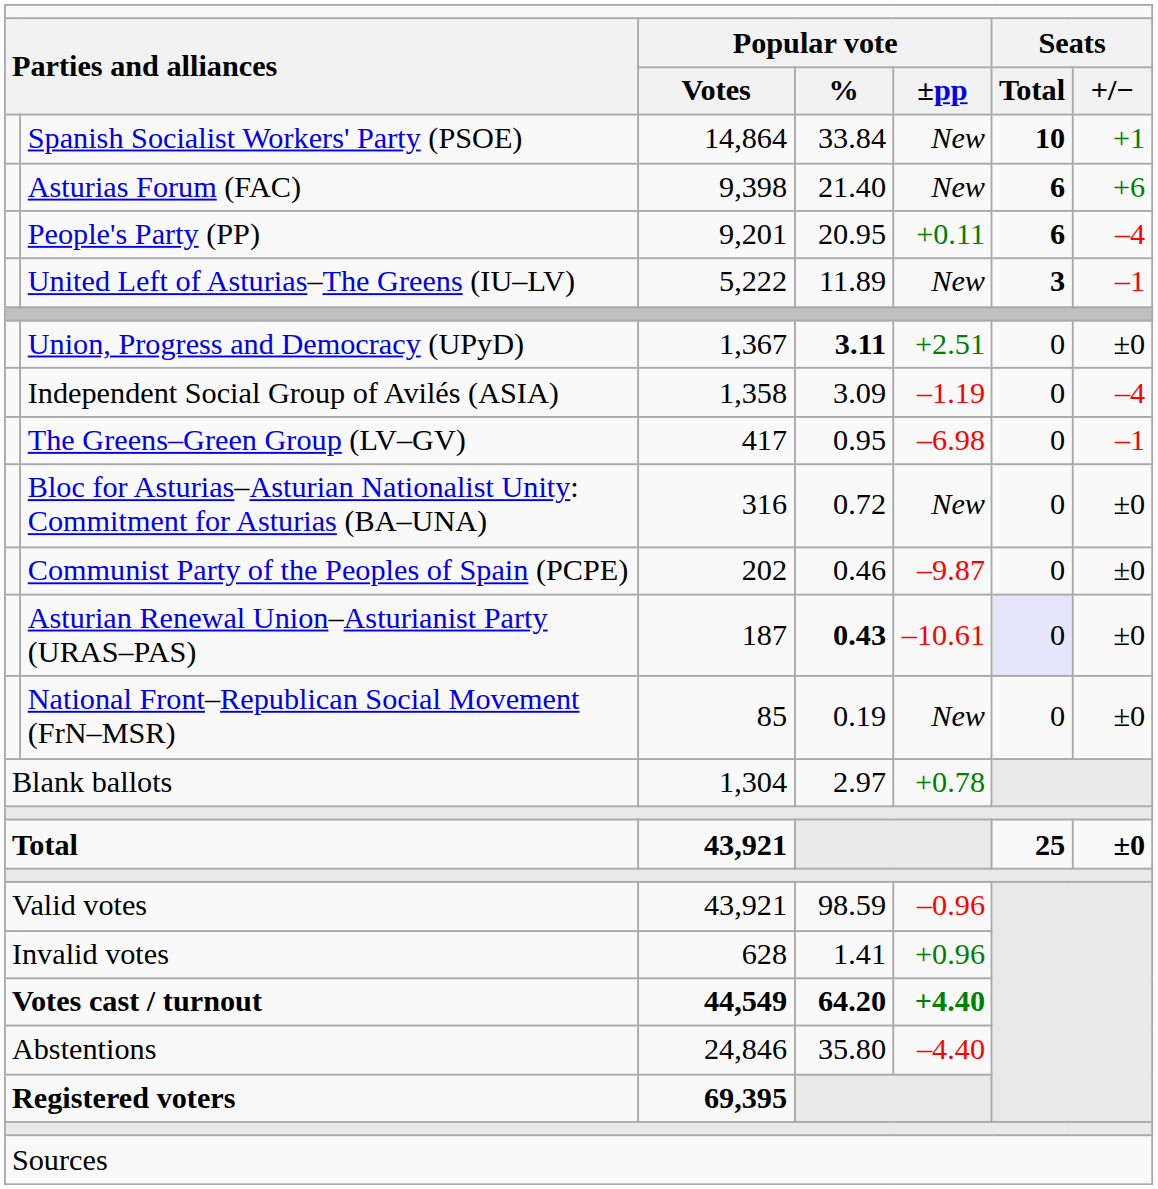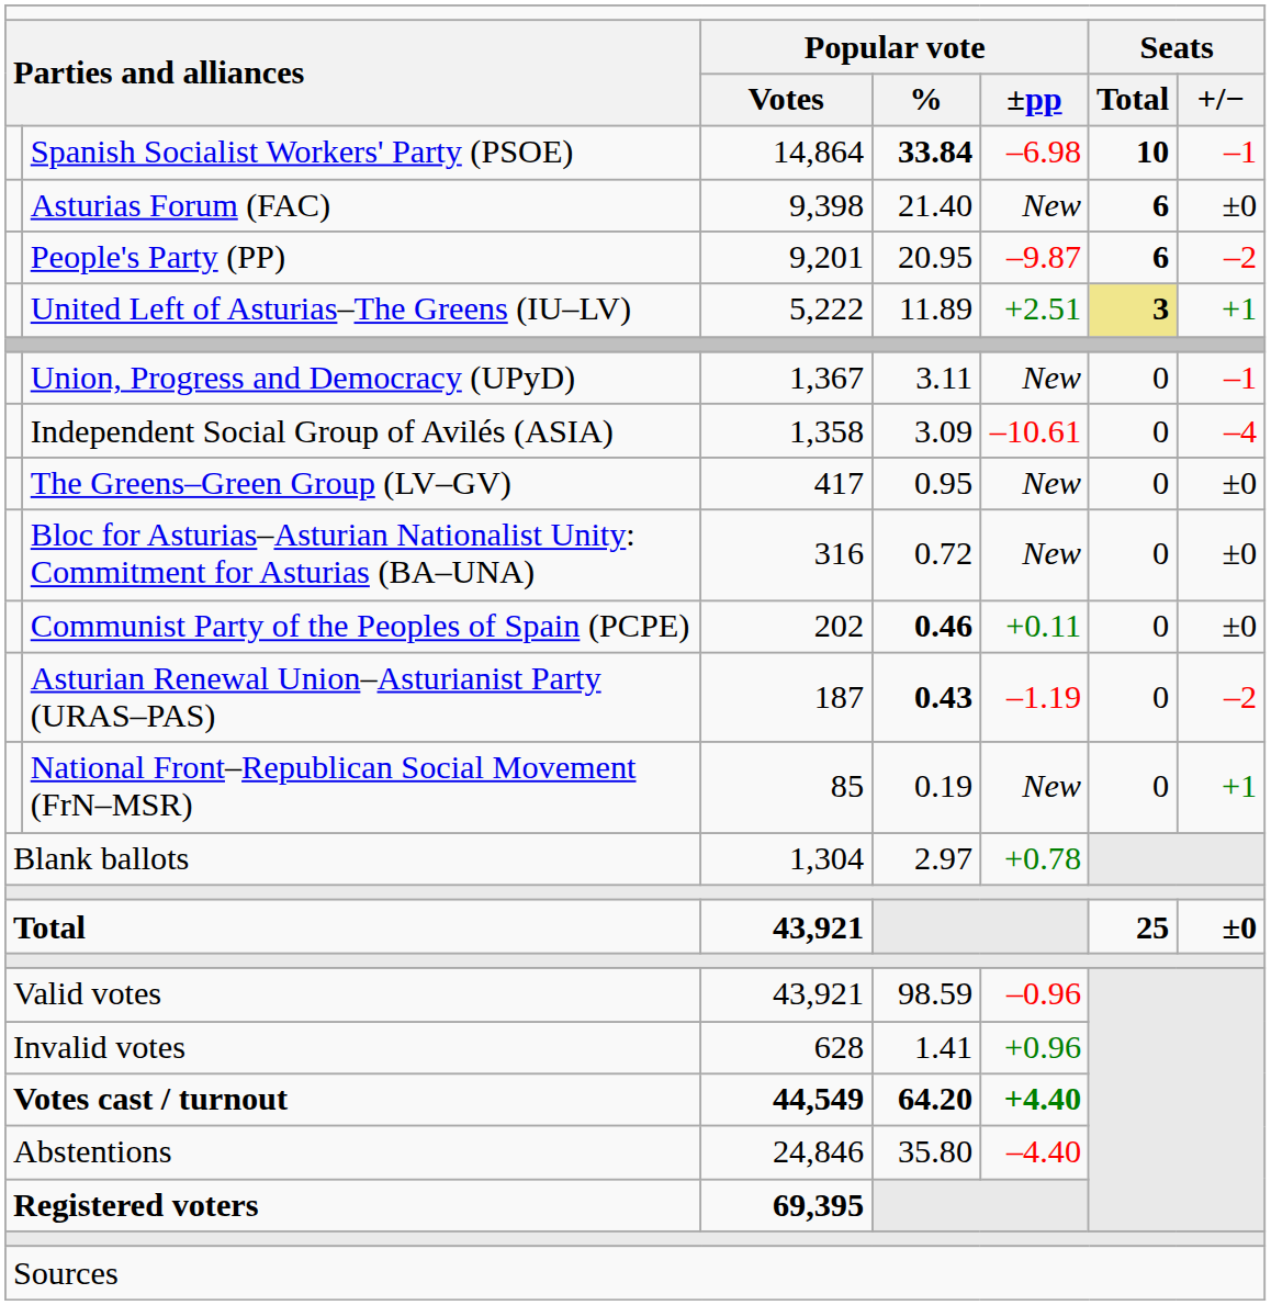Spanish Socialist Workers' Party (PSOE) | column 4: normal -> bold
Spanish Socialist Workers' Party (PSOE) | column 5: New -> –6.98
Spanish Socialist Workers' Party (PSOE) | column 7: +1 -> –1
Asturias Forum (FAC) | column 7: +6 -> ±0
People's Party (PP) | column 5: +0.11 -> –9.87
People's Party (PP) | column 7: –4 -> –2
United Left of Asturias–The Greens (IU–LV) | column 5: New -> +2.51
United Left of Asturias–The Greens (IU–LV) | column 6: no background -> khaki background
United Left of Asturias–The Greens (IU–LV) | column 7: –1 -> +1
Union, Progress and Democracy (UPyD) | column 4: bold -> normal
Union, Progress and Democracy (UPyD) | column 5: +2.51 -> New
Union, Progress and Democracy (UPyD) | column 7: ±0 -> –1
Independent Social Group of Avilés (ASIA) | column 5: –1.19 -> –10.61
The Greens–Green Group (LV–GV) | column 5: –6.98 -> New
The Greens–Green Group (LV–GV) | column 7: –1 -> ±0
Communist Party of the Peoples of Spain (PCPE) | column 4: normal -> bold
Communist Party of the Peoples of Spain (PCPE) | column 5: –9.87 -> +0.11
Asturian Renewal Union–Asturianist Party (URAS–PAS) | column 5: –10.61 -> –1.19
Asturian Renewal Union–Asturianist Party (URAS–PAS) | column 6: lavender background -> no background
Asturian Renewal Union–Asturianist Party (URAS–PAS) | column 7: ±0 -> –2
National Front–Republican Social Movement (FrN–MSR) | column 7: ±0 -> +1
